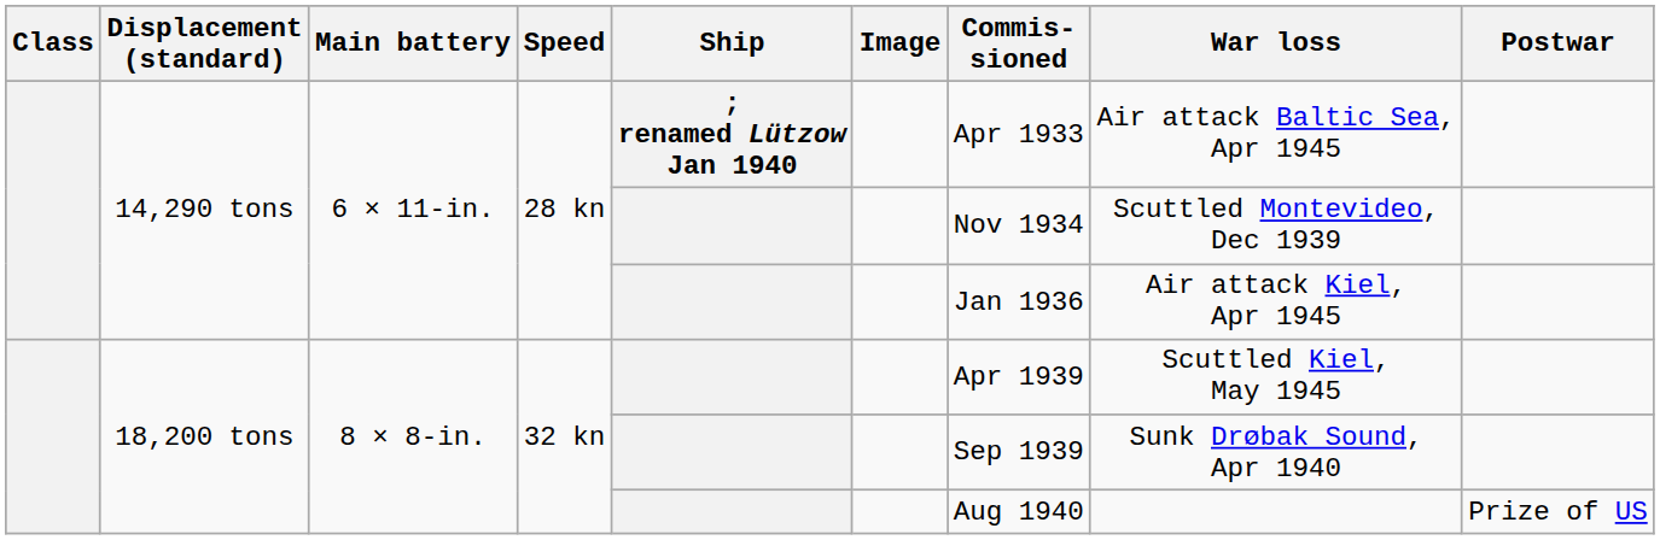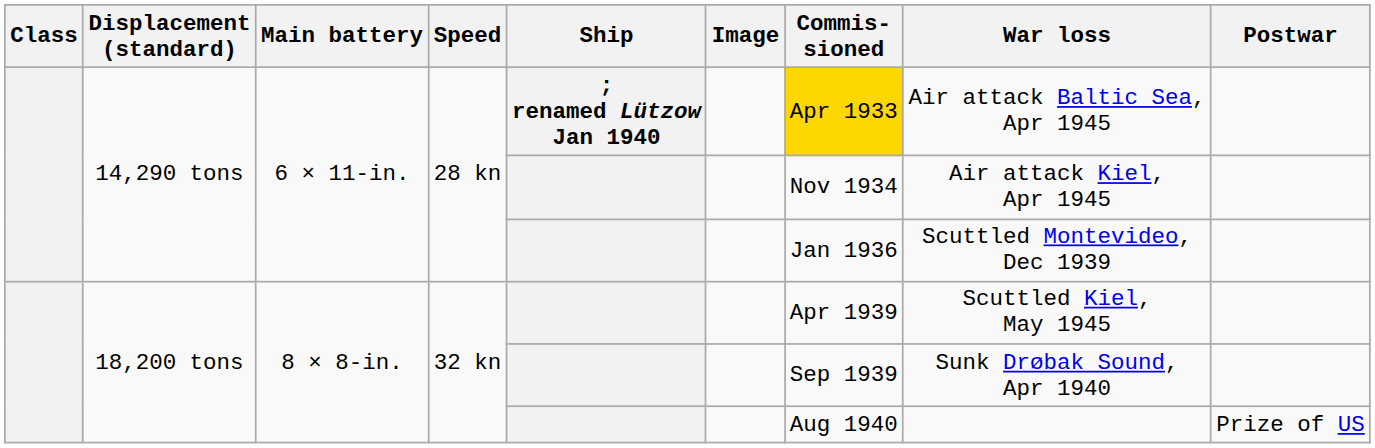row 2 | Commis- sioned: no background -> gold background
row 3 | War loss: Scuttled Montevideo, Dec 1939 -> Air attack Kiel, Apr 1945
row 4 | War loss: Air attack Kiel, Apr 1945 -> Scuttled Montevideo, Dec 1939
